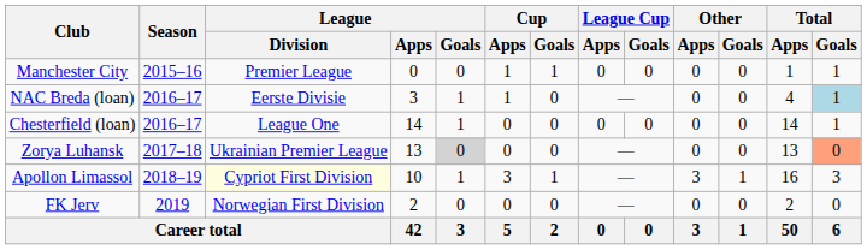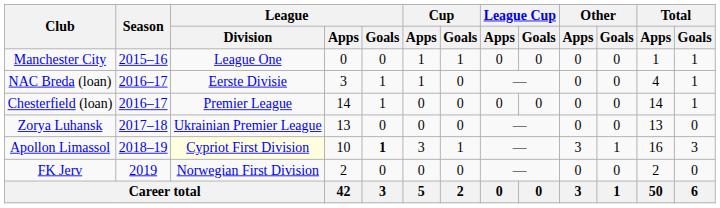Manchester City | League / Division: Premier League -> League One
NAC Breda (loan) | Total / Goals: lightblue background -> no background
Chesterfield (loan) | League / Division: League One -> Premier League
Zorya Luhansk | League / Goals: lightgrey background -> no background
Zorya Luhansk | Total / Goals: lightsalmon background -> no background
Apollon Limassol | League / Goals: normal -> bold
